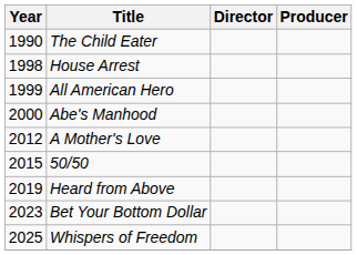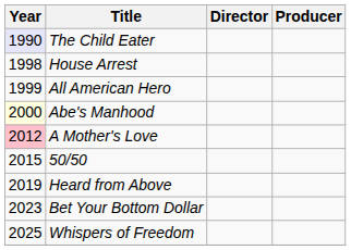The Child Eater | Year: no background -> lavender background
Abe's Manhood | Year: no background -> lightyellow background
A Mother's Love | Year: no background -> pink background
